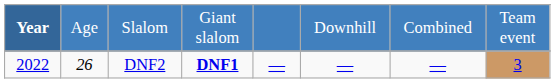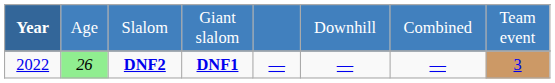2022 | column 2: no background -> lightgreen background
2022 | column 3: normal -> bold
